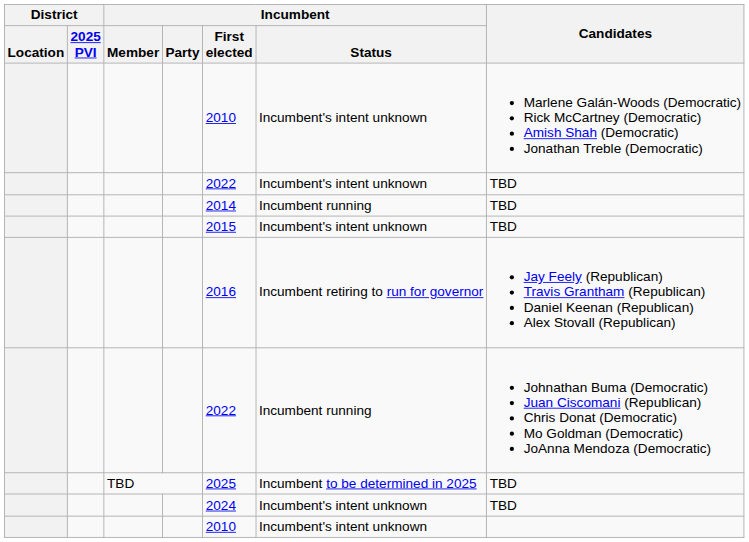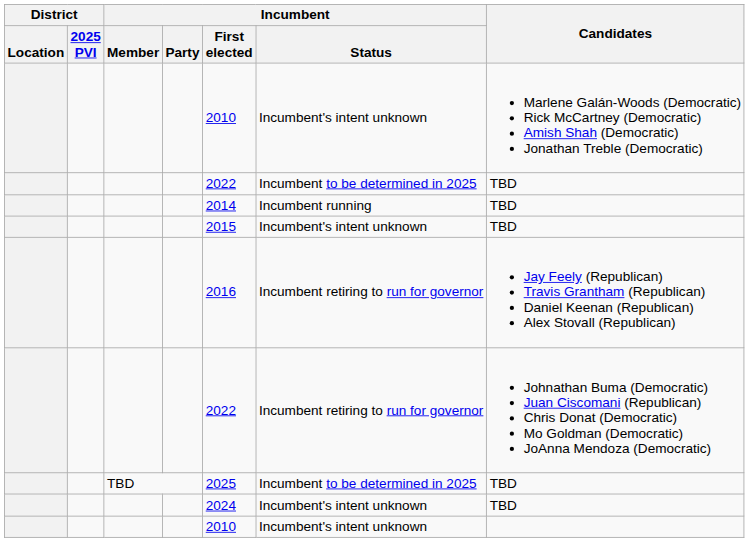row 4 | Incumbent / Status: Incumbent's intent unknown -> Incumbent to be determined in 2025
row 8 | Incumbent / Status: Incumbent running -> Incumbent retiring to run for governor
